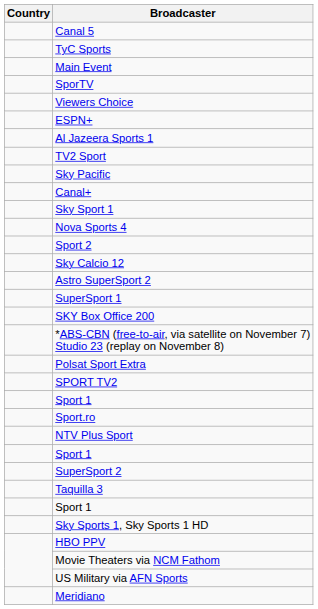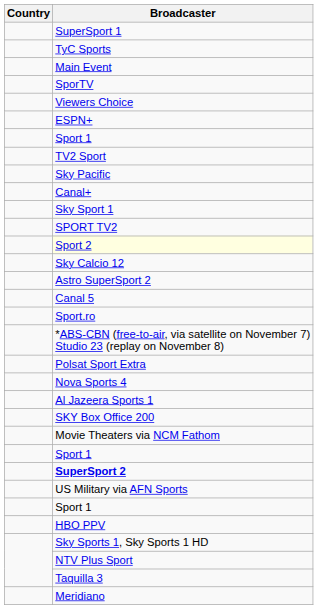row 2 | Broadcaster: Canal 5 -> SuperSport 1
row 8 | Broadcaster: Al Jazeera Sports 1 -> Sport 1
row 13 | Broadcaster: Nova Sports 4 -> SPORT TV2
row 14 | Broadcaster: no background -> lightyellow background
row 17 | Broadcaster: SuperSport 1 -> Canal 5
row 18 | Broadcaster: SKY Box Office 200 -> Sport.ro
row 21 | Broadcaster: SPORT TV2 -> Nova Sports 4
row 22 | Broadcaster: Sport 1 -> Al Jazeera Sports 1
row 23 | Broadcaster: Sport.ro -> SKY Box Office 200
row 24 | Broadcaster: NTV Plus Sport -> Movie Theaters via NCM Fathom
row 26 | Broadcaster: normal -> bold
row 27 | Broadcaster: Taquilla 3 -> US Military via AFN Sports
row 29 | Broadcaster: Sky Sports 1, Sky Sports 1 HD -> HBO PPV
row 30 | Broadcaster: HBO PPV -> Sky Sports 1, Sky Sports 1 HD
row 31 | Broadcaster: Movie Theaters via NCM Fathom -> NTV Plus Sport
row 32 | Broadcaster: US Military via AFN Sports -> Taquilla 3
